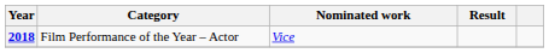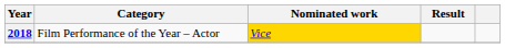2018 | Nominated work: no background -> gold background
